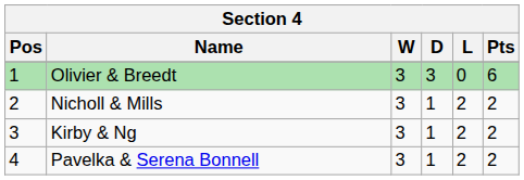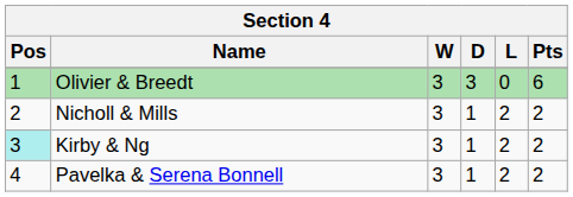Kirby & Ng | Pos: no background -> paleturquoise background
